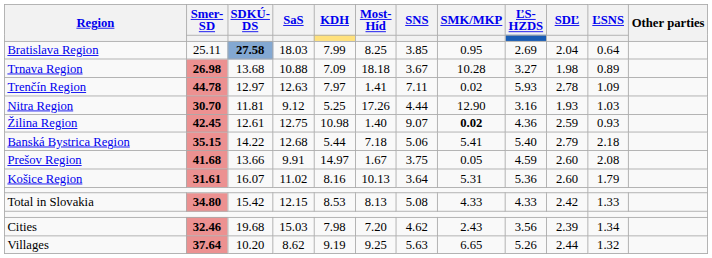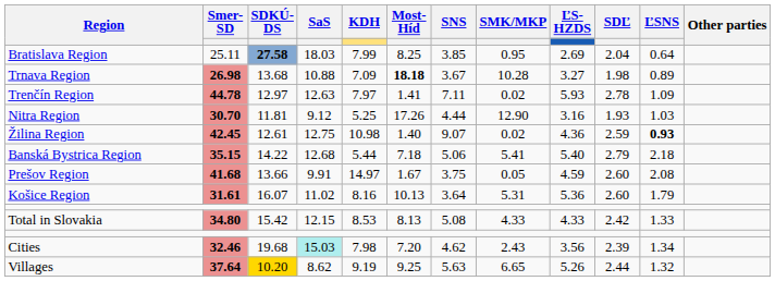Trnava Region | Most-Híd: normal -> bold
Žilina Region | SMK/MKP: bold -> normal
Žilina Region | ĽSNS: normal -> bold
Cities | SaS: no background -> paleturquoise background
Villages | SDKÚ-DS: no background -> gold background
